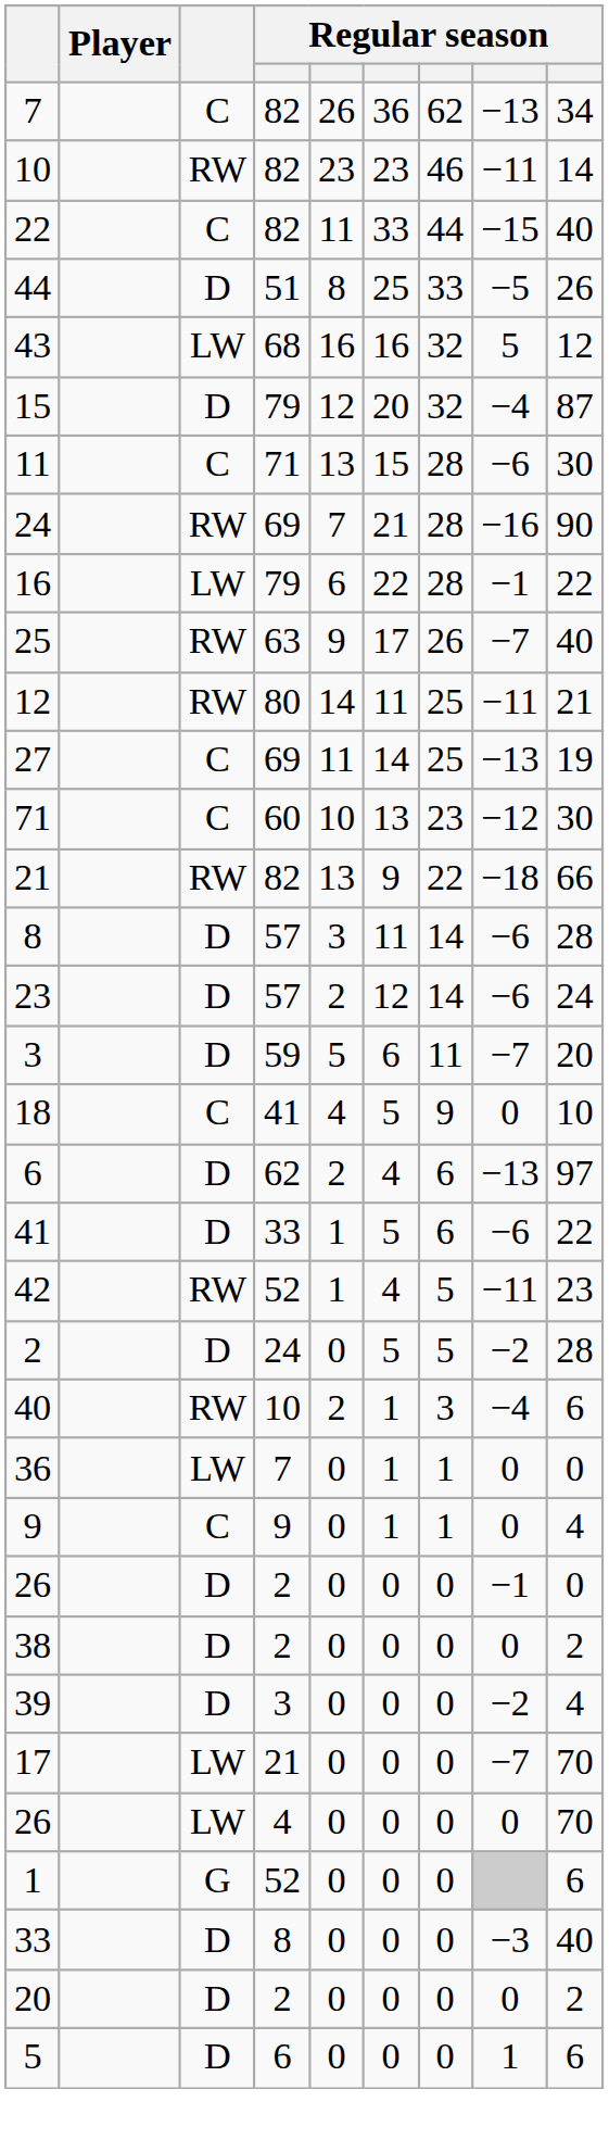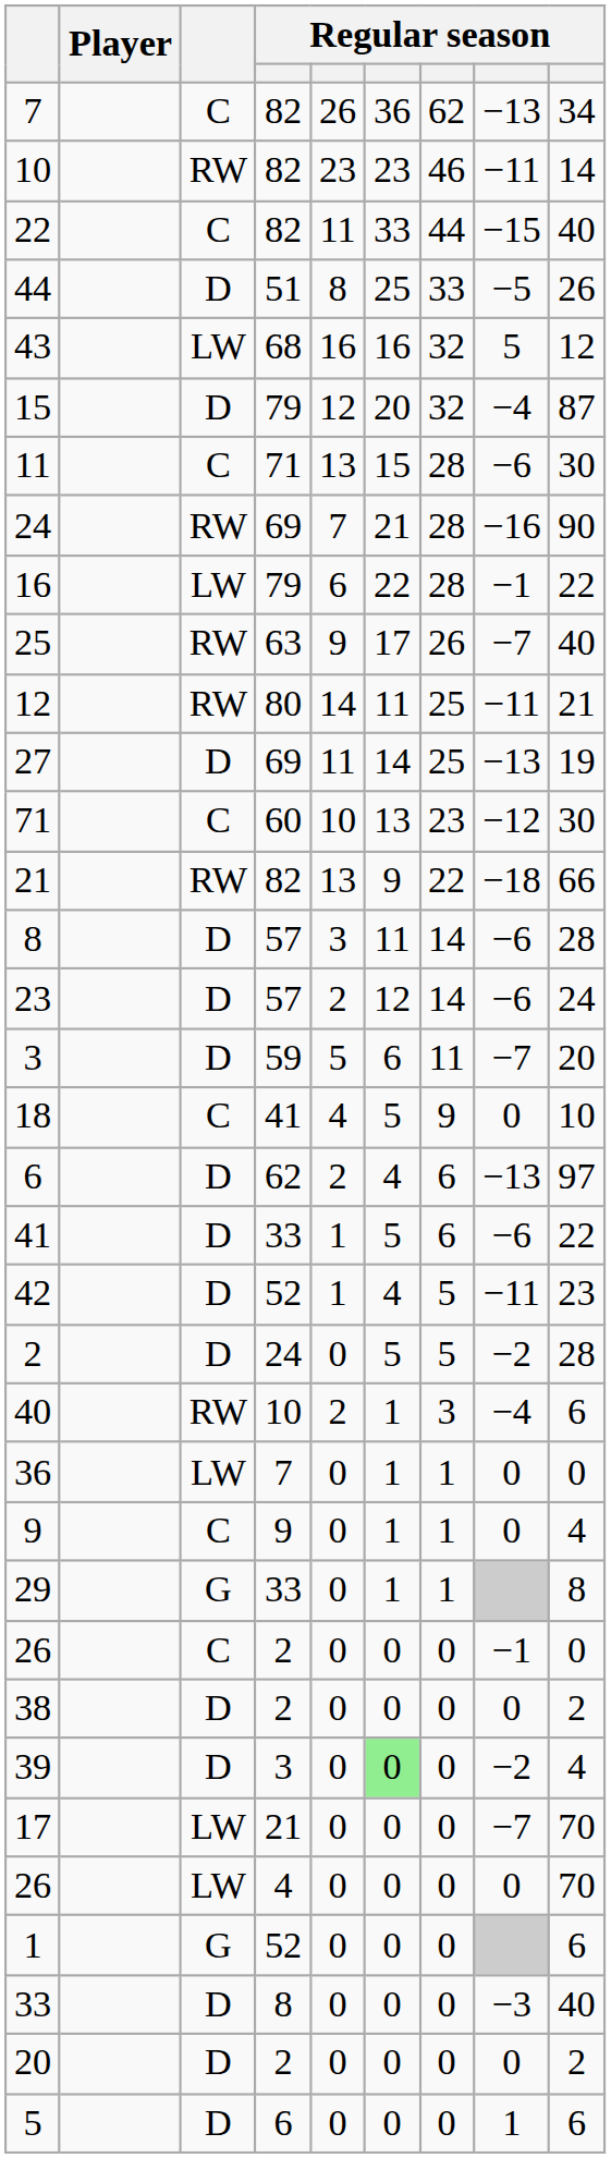27 | column 3: C -> D
42 | column 3: RW -> D
+ row: 29 | G | 33 | 0 | 1 | 1 | 8
26 / 2 | column 3: D -> C
39 | column 6: no background -> lightgreen background
